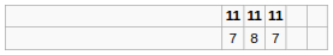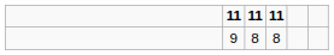row 2 | column 2: 7 -> 9
row 2 | column 4: 7 -> 8
